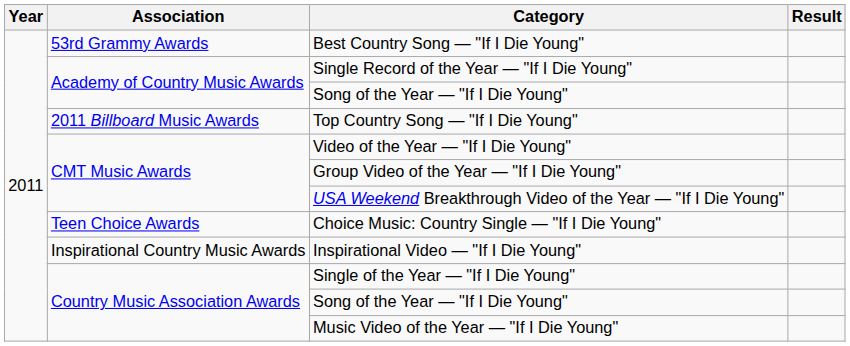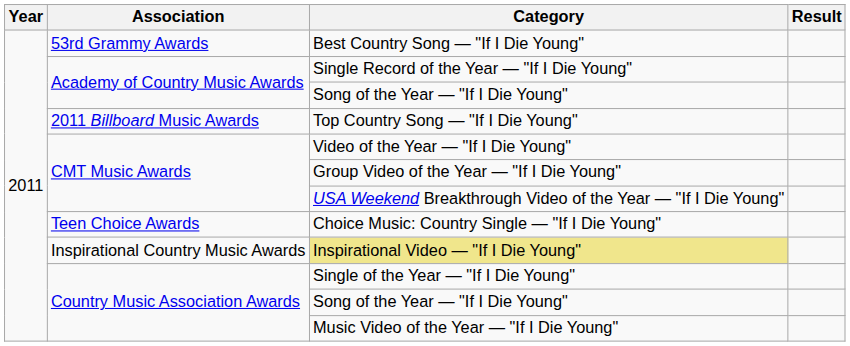Inspirational Video — "If I Die Young" | Category: no background -> khaki background
